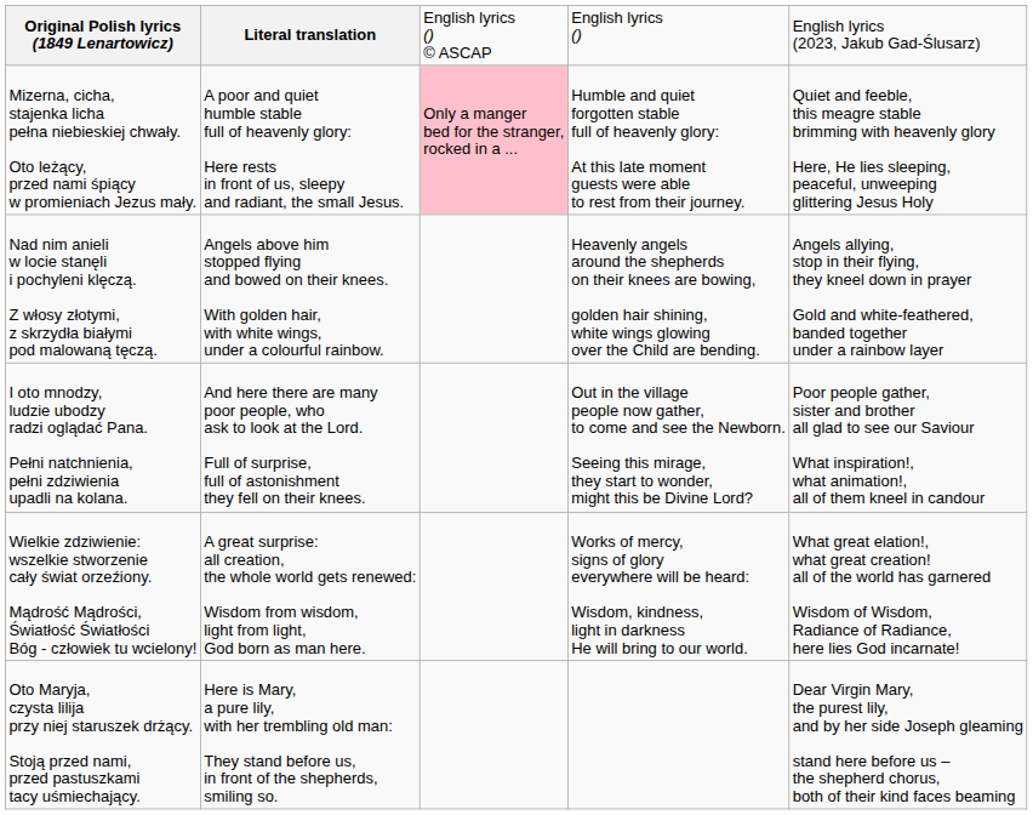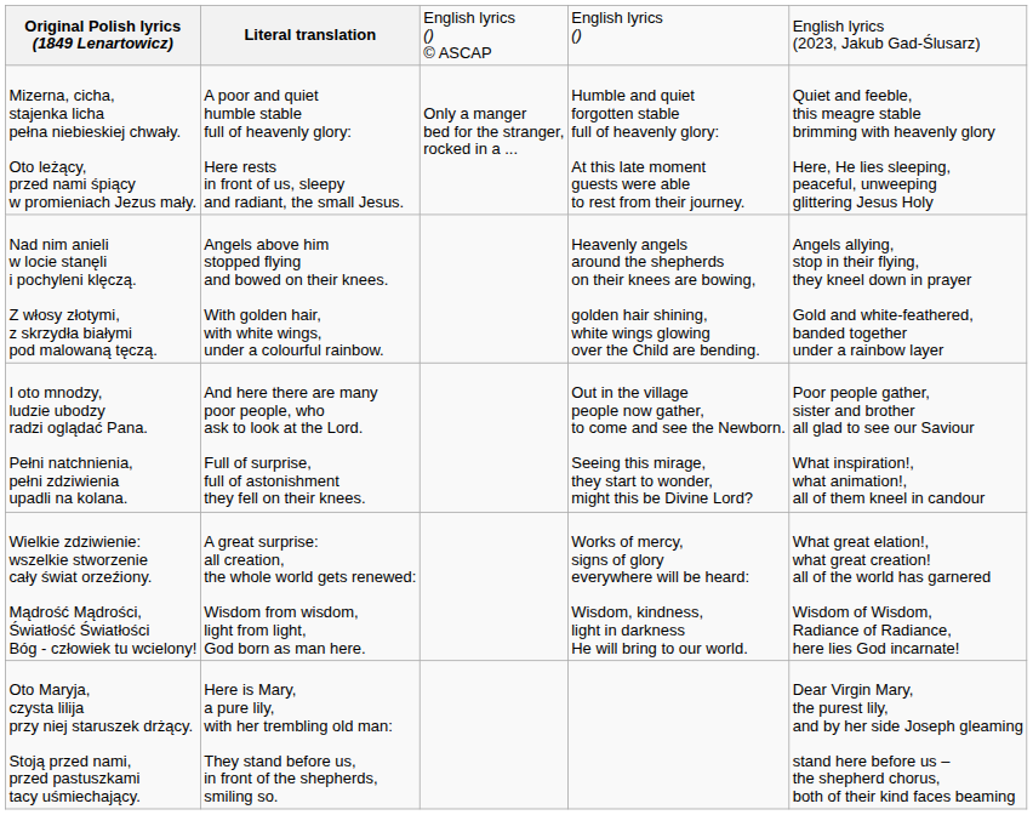row 2 | column 3: pink background -> no background
